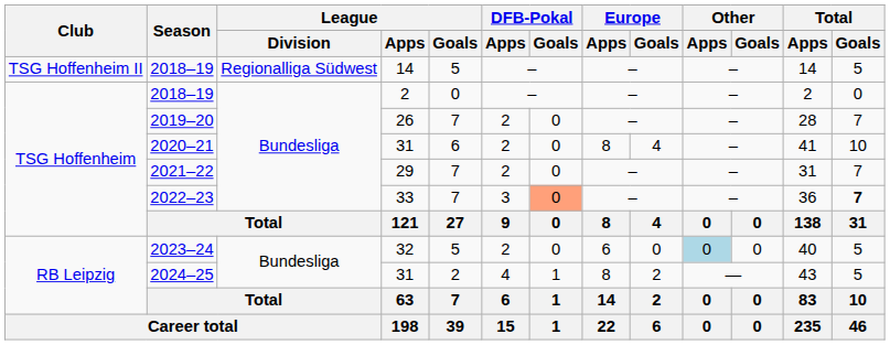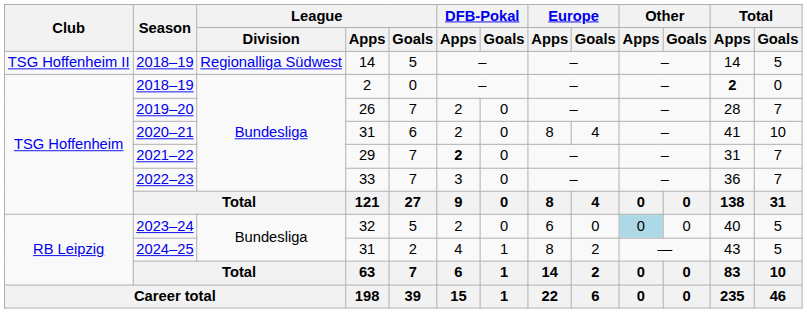2018–19 / 2 | Total / Apps: normal -> bold
2021–22 | DFB-Pokal / Apps: normal -> bold
2022–23 | DFB-Pokal / Goals: lightsalmon background -> no background
2022–23 | Total / Goals: bold -> normal
